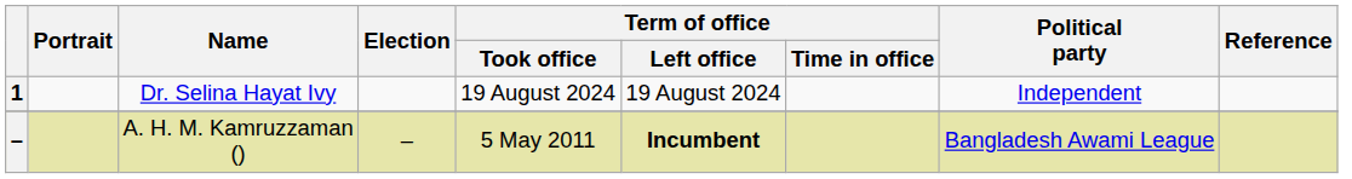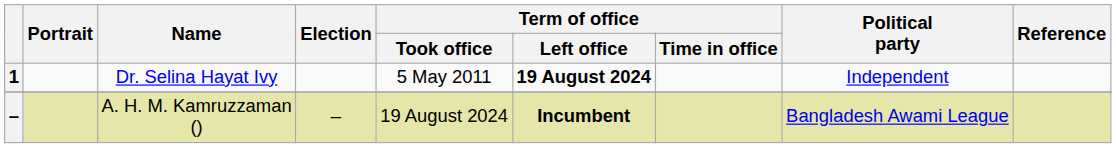Dr. Selina Hayat Ivy | Term of office / Took office: 19 August 2024 -> 5 May 2011
Dr. Selina Hayat Ivy | Term of office / Left office: normal -> bold
A. H. M. Kamruzzaman () | Term of office / Took office: 5 May 2011 -> 19 August 2024
